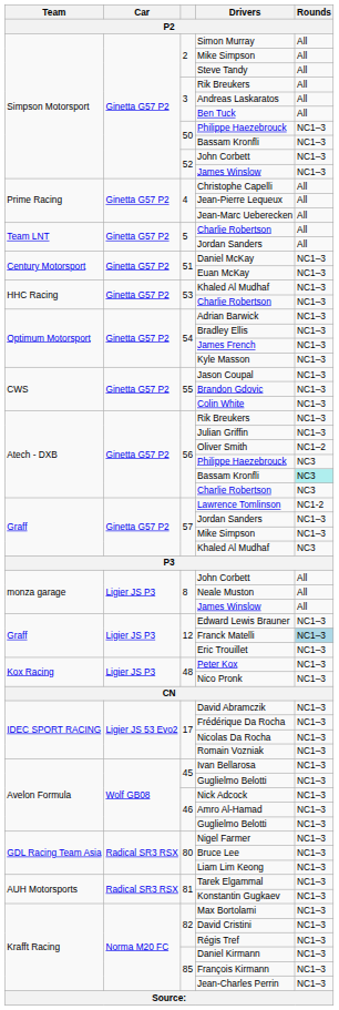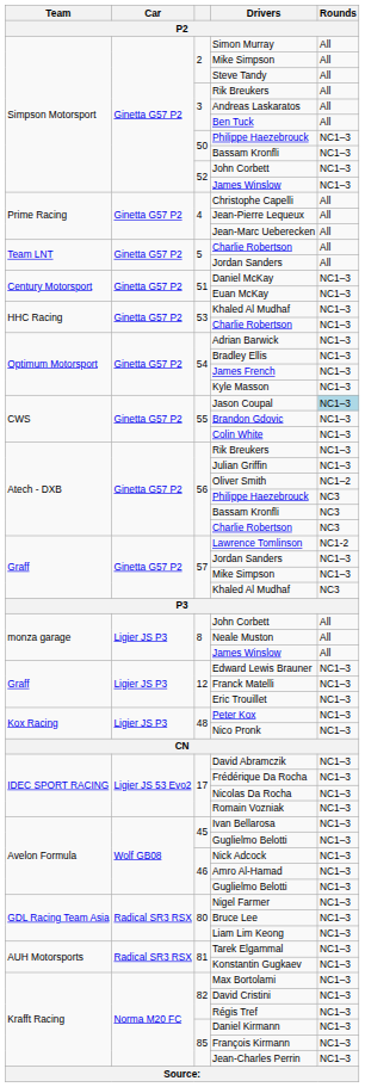Jason Coupal | Rounds: no background -> lightblue background
56 / Bassam Kronfli | Rounds: paleturquoise background -> no background
Franck Matelli | Rounds: lightblue background -> no background
